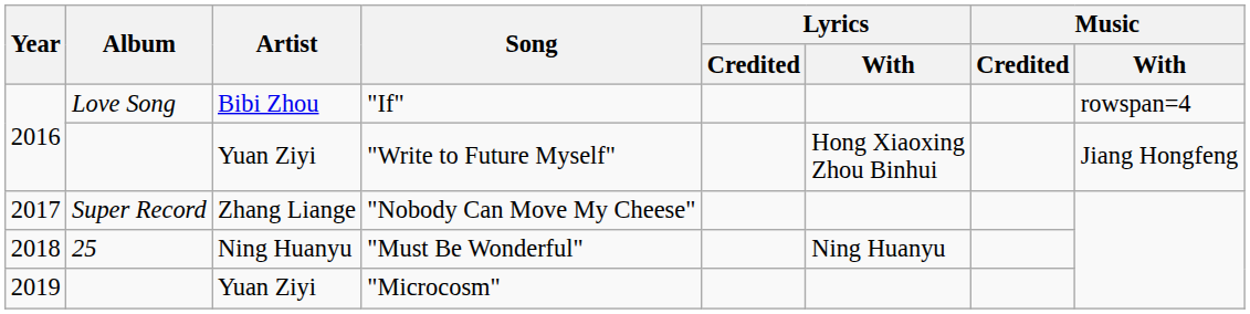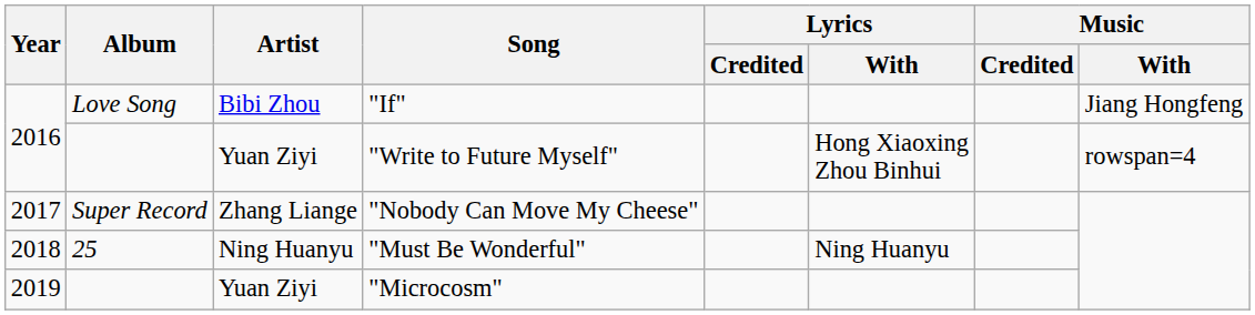"If" | Music / With: rowspan=4 -> Jiang Hongfeng
"Write to Future Myself" | Music / With: Jiang Hongfeng -> rowspan=4
